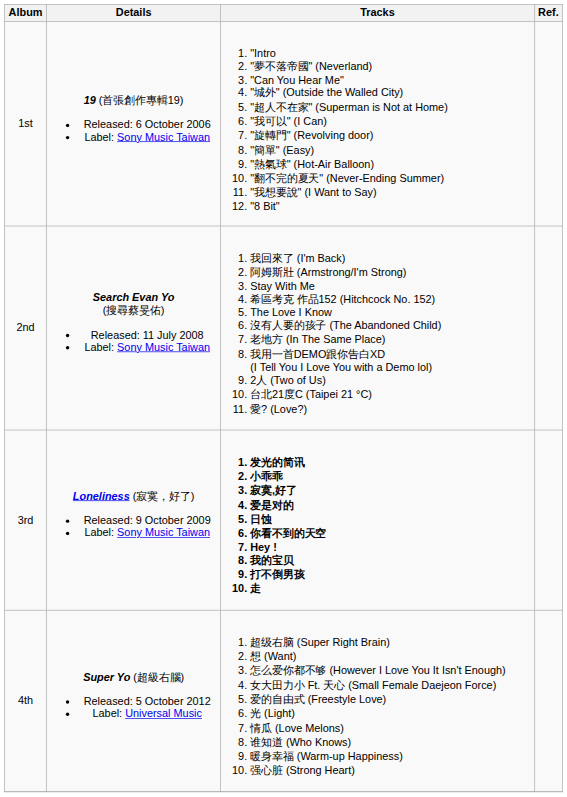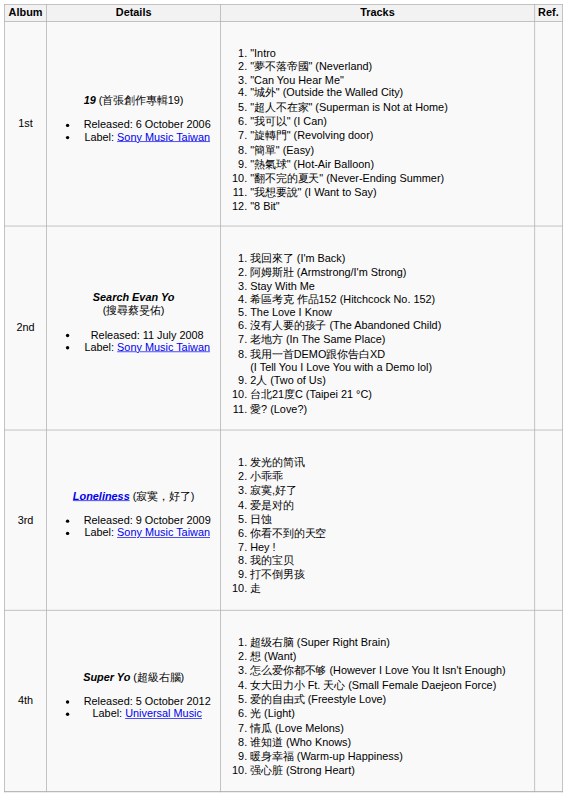3rd | Tracks: bold -> normal
